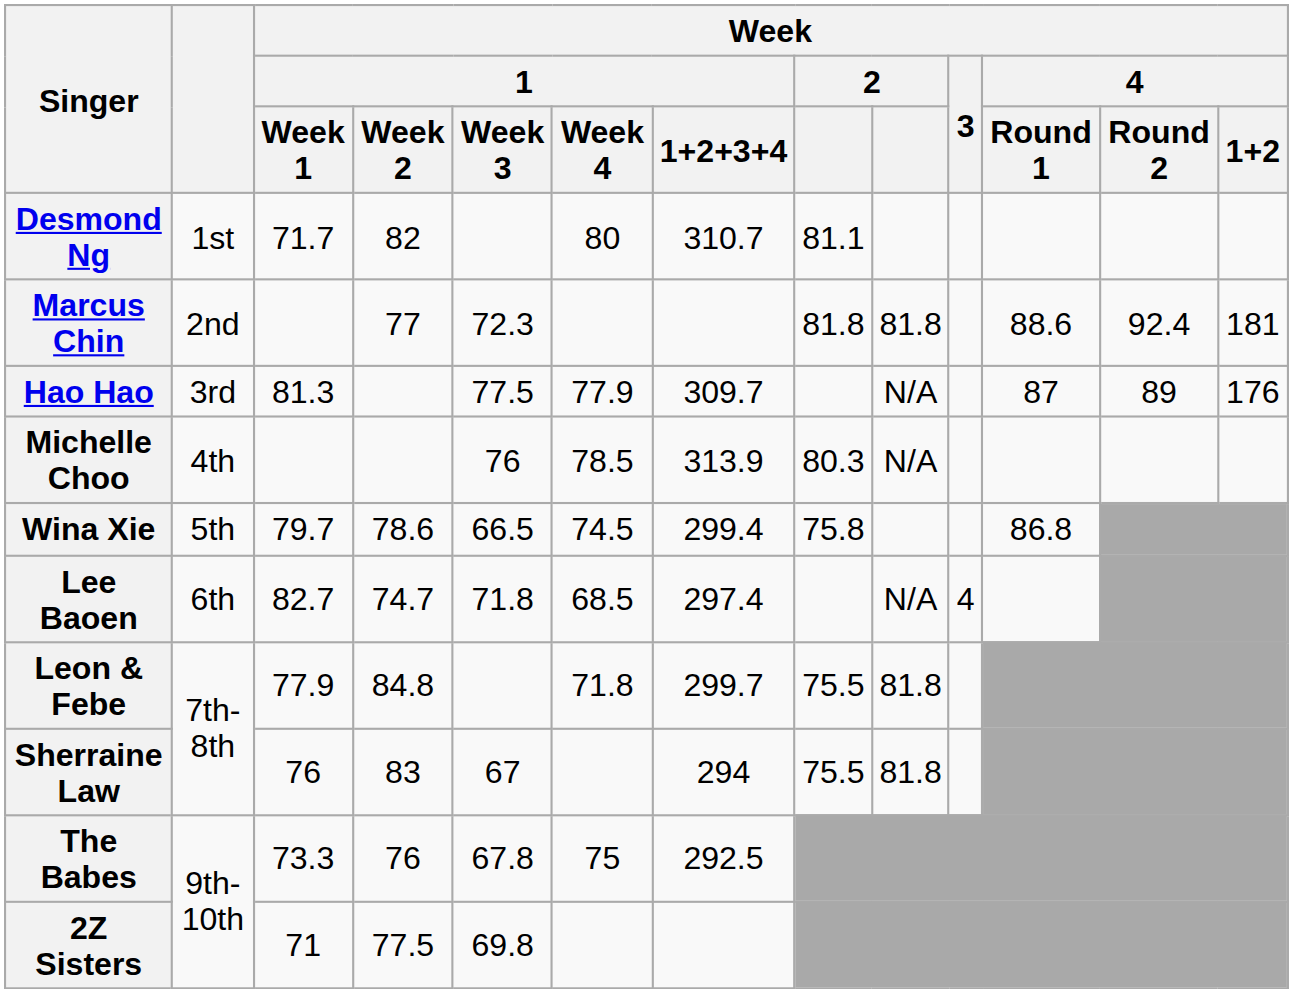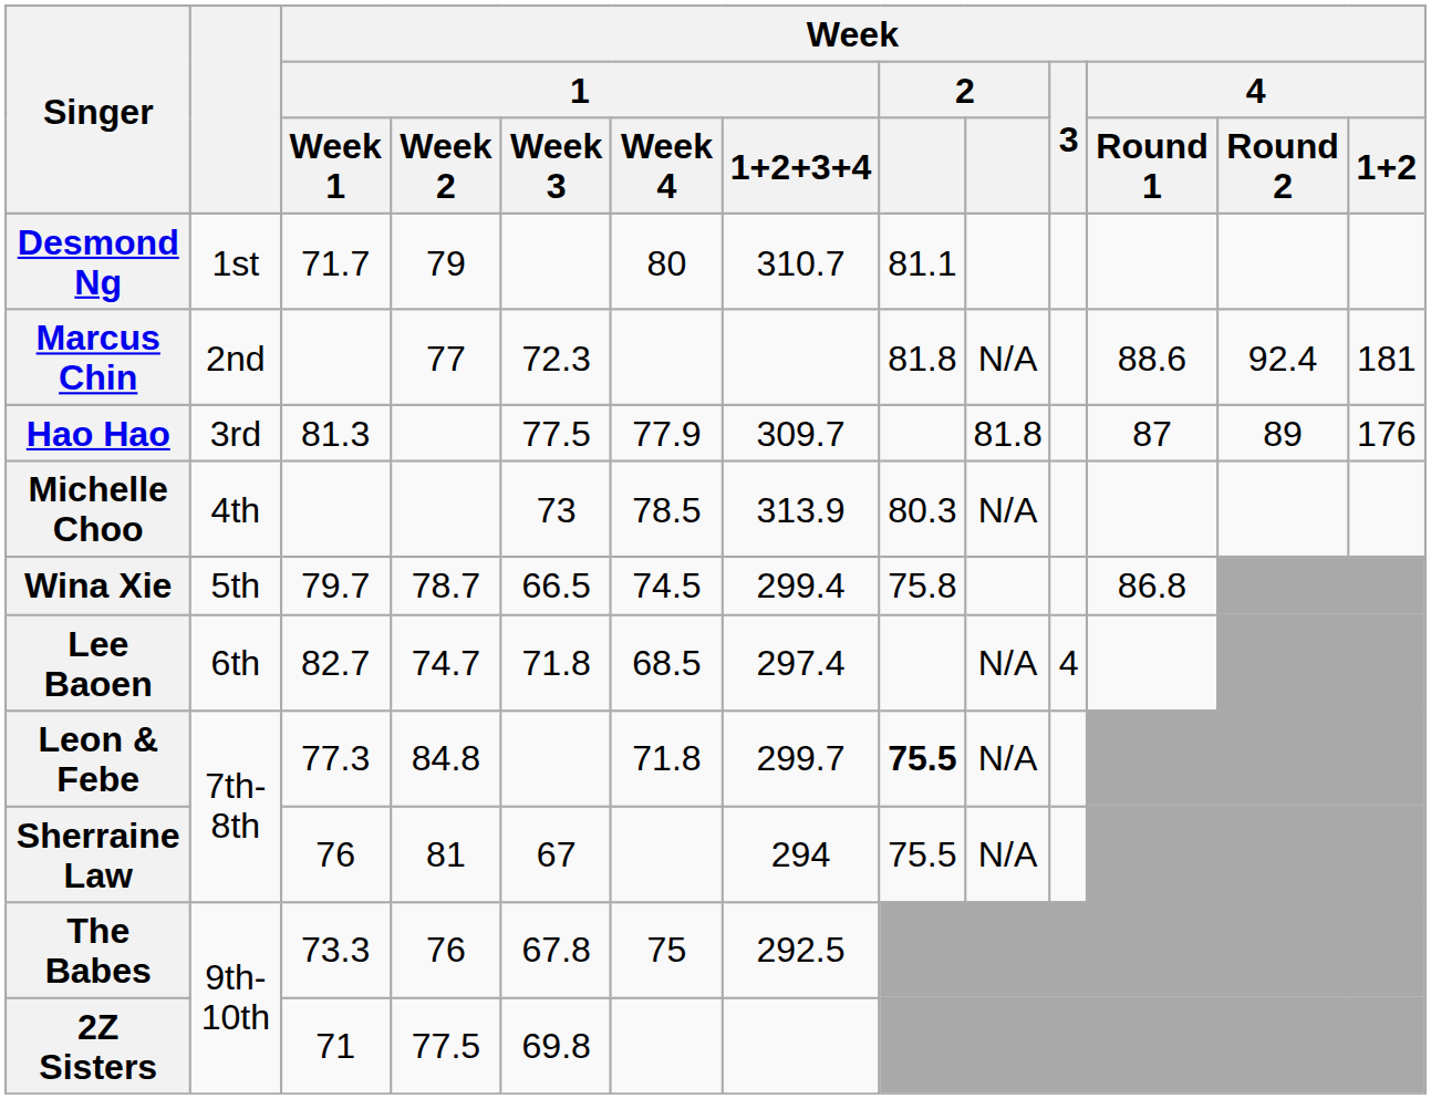Desmond Ng | Week / 1 / Week 2: 82 -> 79
Marcus Chin | column 9: 81.8 -> N/A
Hao Hao | column 9: N/A -> 81.8
Michelle Choo | Week / 1 / Week 3: 76 -> 73
Wina Xie | Week / 1 / Week 2: 78.6 -> 78.7
Leon & Febe | Week / 1 / Week 1: 77.9 -> 77.3
Leon & Febe | column 8: normal -> bold
Leon & Febe | column 9: 81.8 -> N/A
Sherraine Law | Week / 1 / Week 2: 83 -> 81
Sherraine Law | column 9: 81.8 -> N/A
